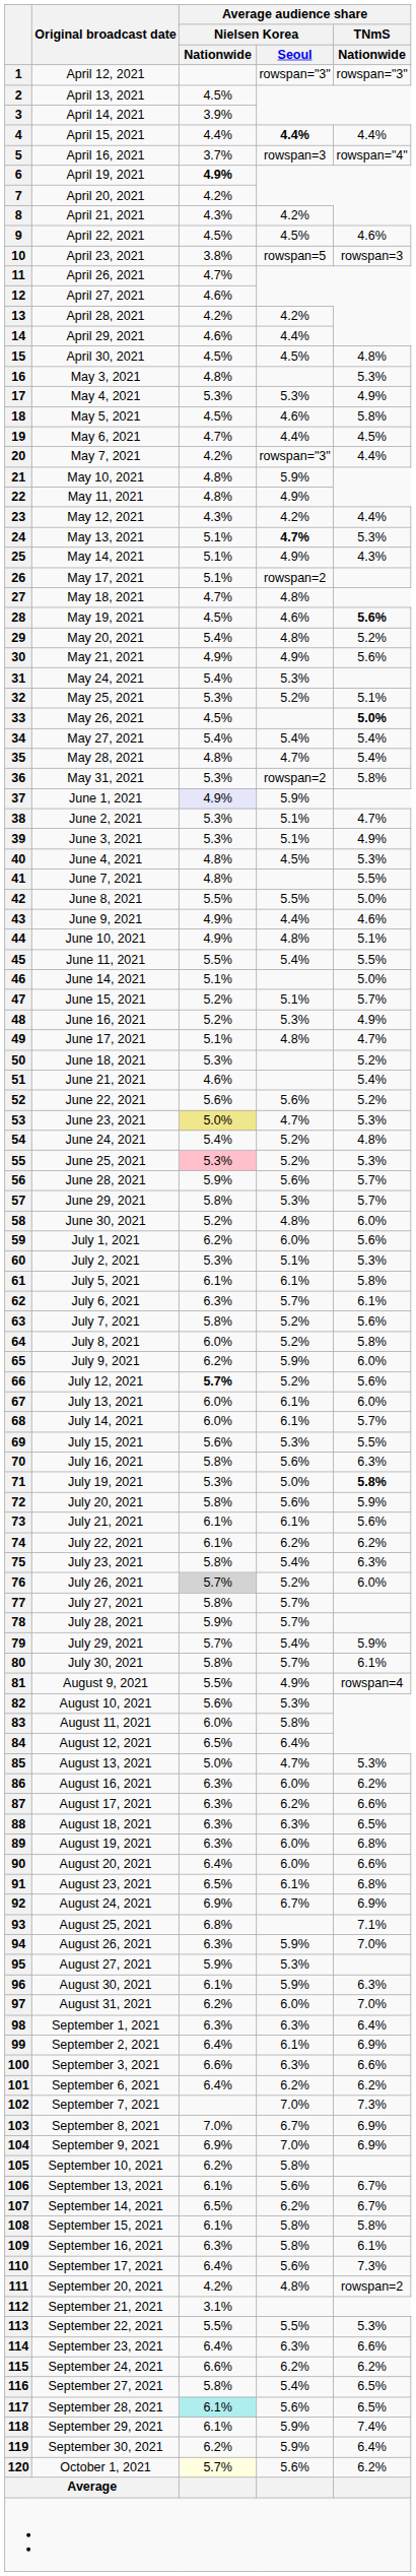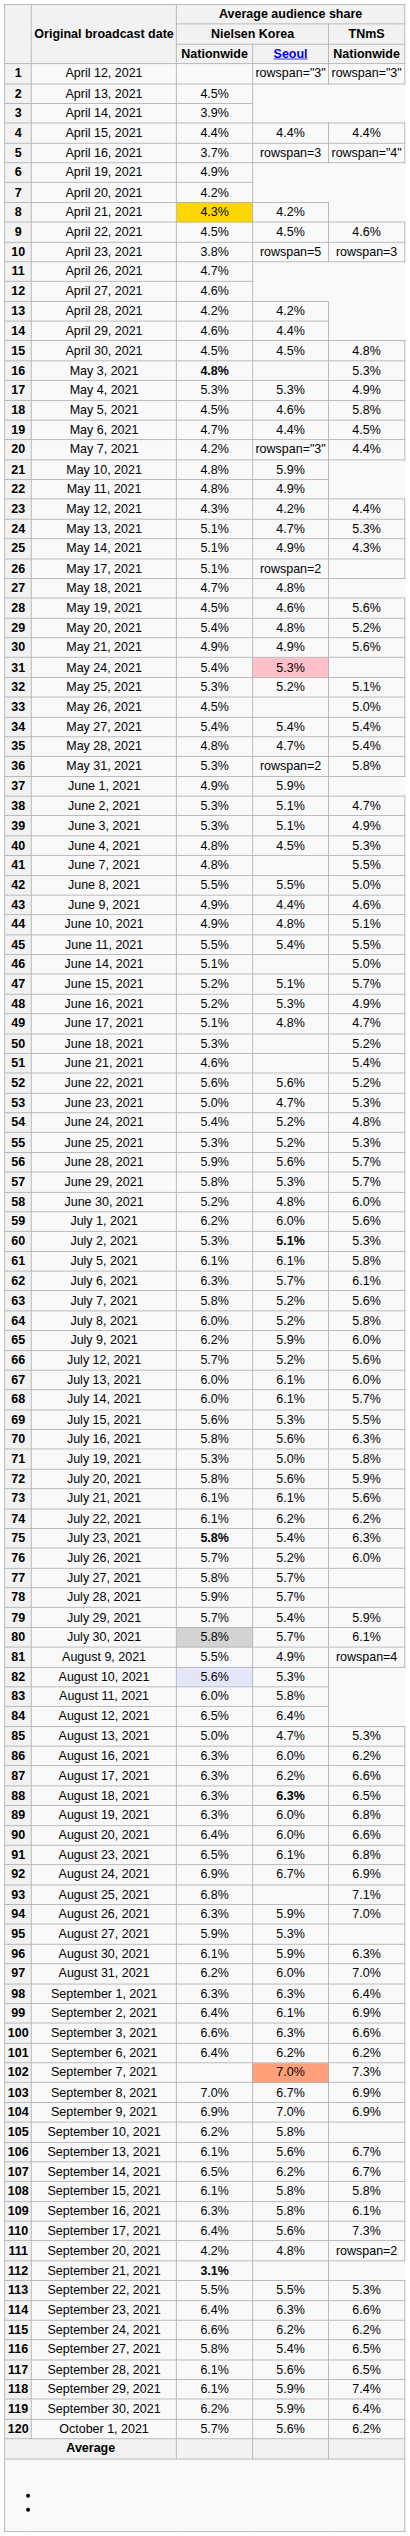4 | Average audience share / Nielsen Korea / Seoul: bold -> normal
6 | Average audience share / Nielsen Korea / Nationwide: bold -> normal
8 | Average audience share / Nielsen Korea / Nationwide: no background -> gold background
16 | Average audience share / Nielsen Korea / Nationwide: normal -> bold
24 | Average audience share / Nielsen Korea / Seoul: bold -> normal
28 | Average audience share / TNmS / Nationwide: bold -> normal
31 | Average audience share / Nielsen Korea / Seoul: no background -> pink background
33 | Average audience share / TNmS / Nationwide: bold -> normal
37 | Average audience share / Nielsen Korea / Nationwide: lavender background -> no background
53 | Average audience share / Nielsen Korea / Nationwide: khaki background -> no background
55 | Average audience share / Nielsen Korea / Nationwide: pink background -> no background
60 | Average audience share / Nielsen Korea / Seoul: normal -> bold
66 | Average audience share / Nielsen Korea / Nationwide: bold -> normal
71 | Average audience share / TNmS / Nationwide: bold -> normal
75 | Average audience share / Nielsen Korea / Nationwide: normal -> bold
76 | Average audience share / Nielsen Korea / Nationwide: lightgrey background -> no background
80 | Average audience share / Nielsen Korea / Nationwide: no background -> lightgrey background
82 | Average audience share / Nielsen Korea / Nationwide: no background -> lavender background
88 | Average audience share / Nielsen Korea / Seoul: normal -> bold
102 | Average audience share / Nielsen Korea / Seoul: no background -> lightsalmon background
112 | Average audience share / Nielsen Korea / Nationwide: normal -> bold
117 | Average audience share / Nielsen Korea / Nationwide: paleturquoise background -> no background
120 | Average audience share / Nielsen Korea / Nationwide: lightyellow background -> no background
